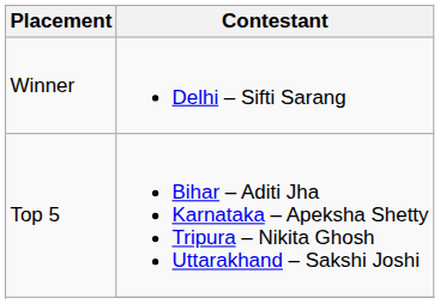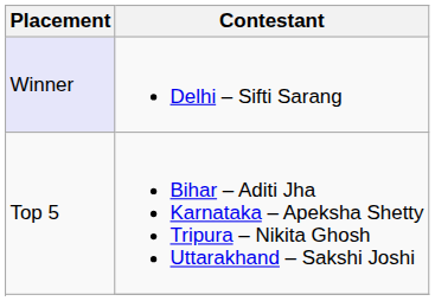row 2 | Placement: no background -> lavender background
